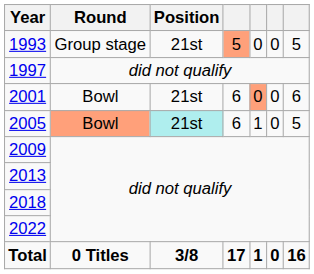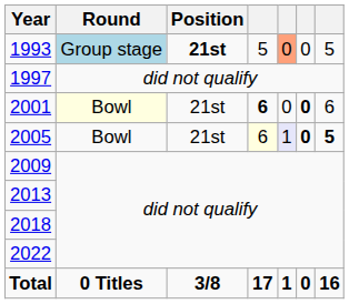1993 | Round: no background -> lightblue background
1993 | Position: normal -> bold
1993 | column 4: lightsalmon background -> no background
1993 | column 5: no background -> lightsalmon background
2001 | Round: no background -> lightyellow background
2001 | column 4: normal -> bold
2001 | column 5: lightsalmon background -> no background
2001 | column 6: normal -> bold
2005 | Round: lightsalmon background -> no background
2005 | Position: paleturquoise background -> no background
2005 | column 4: no background -> lightyellow background
2005 | column 5: no background -> lavender background
2005 | column 6: normal -> bold
2005 | column 7: normal -> bold
